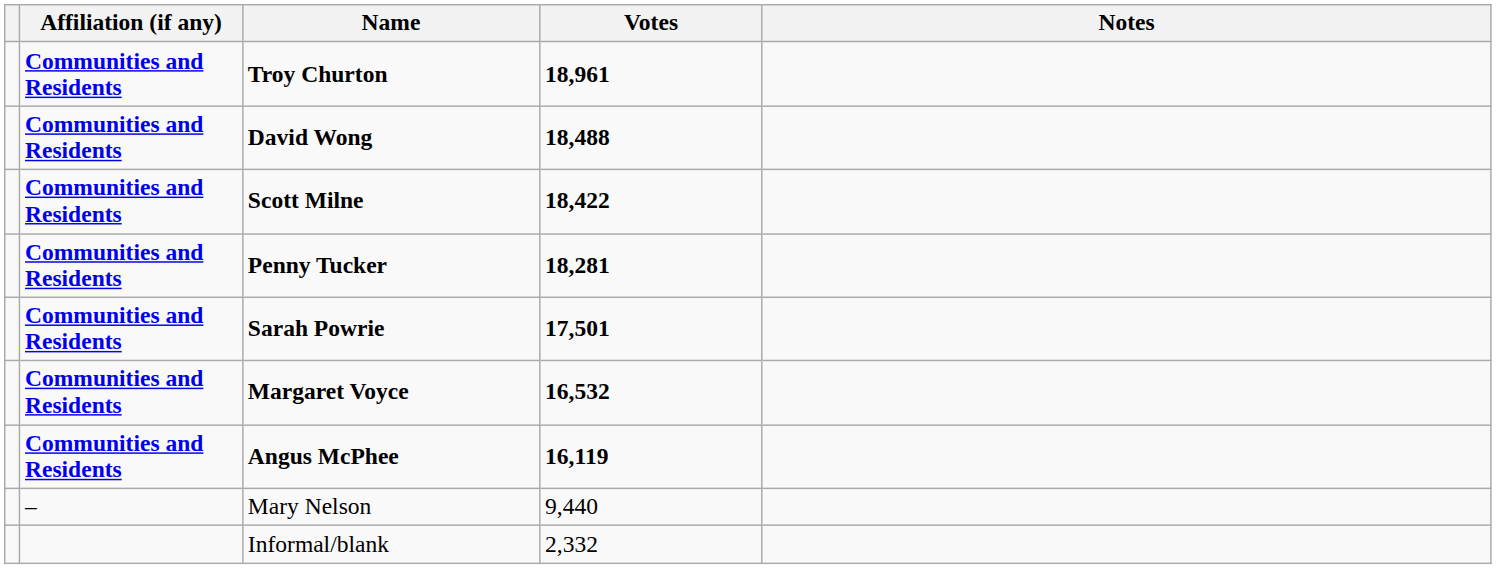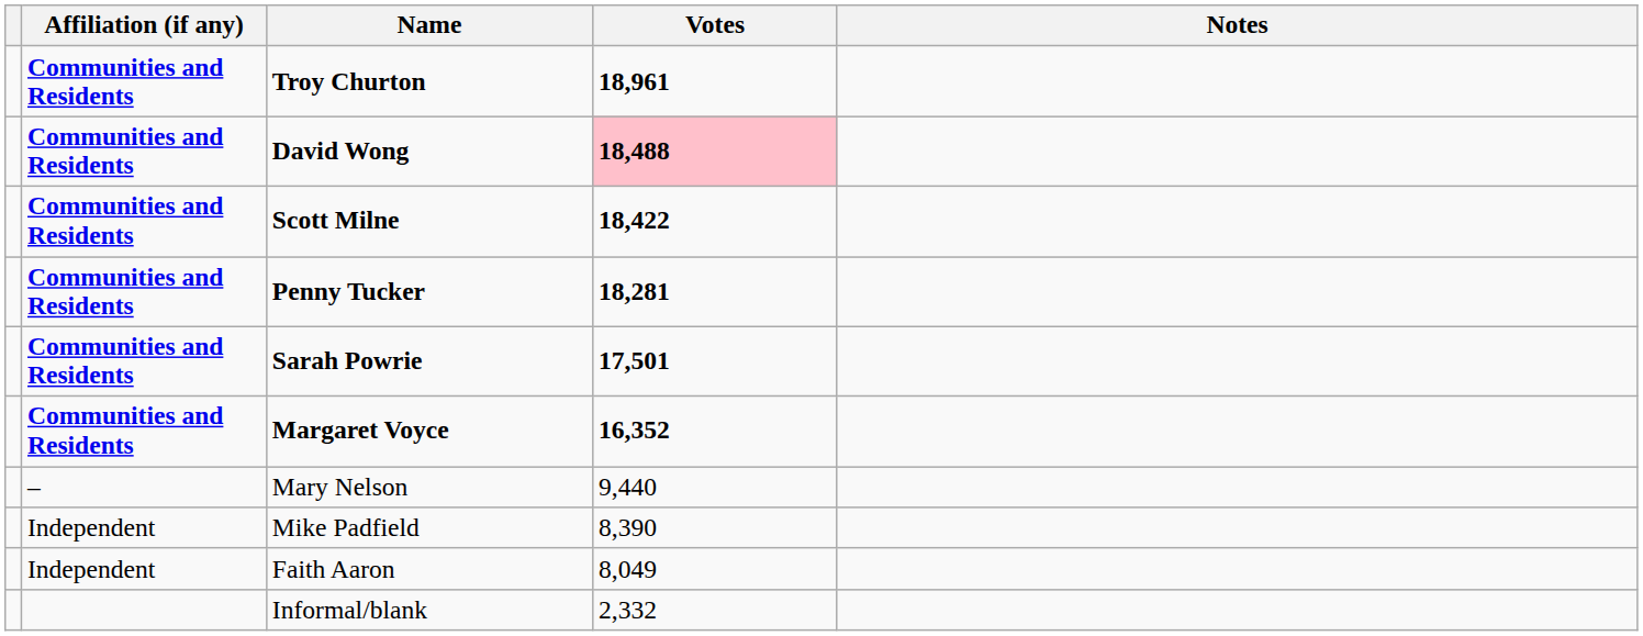David Wong | Votes: no background -> pink background
Margaret Voyce | Votes: 16,532 -> 16,352
- row: Communities and Residents | Angus McPhee | 16,119
+ row: Independent | Mike Padfield | 8,390
+ row: Independent | Faith Aaron | 8,049
